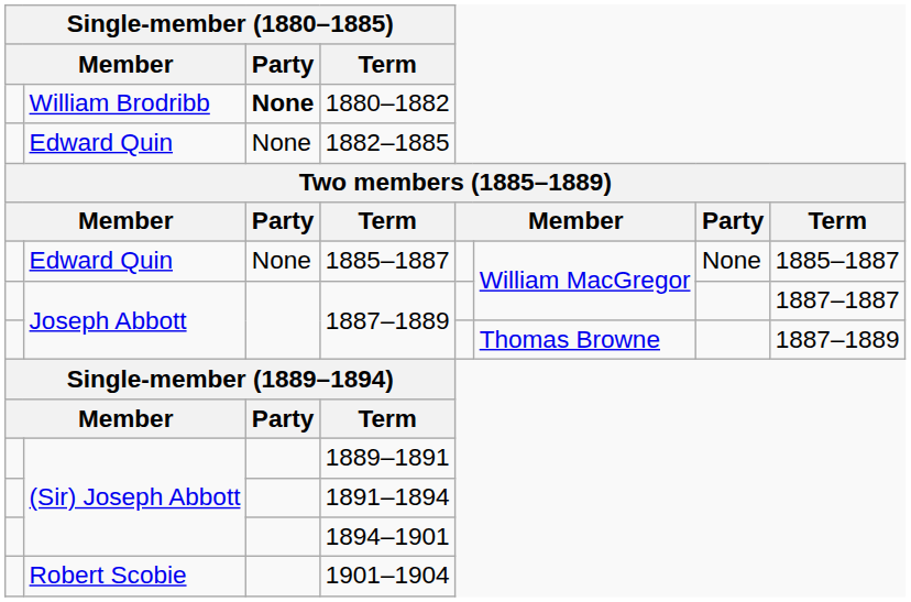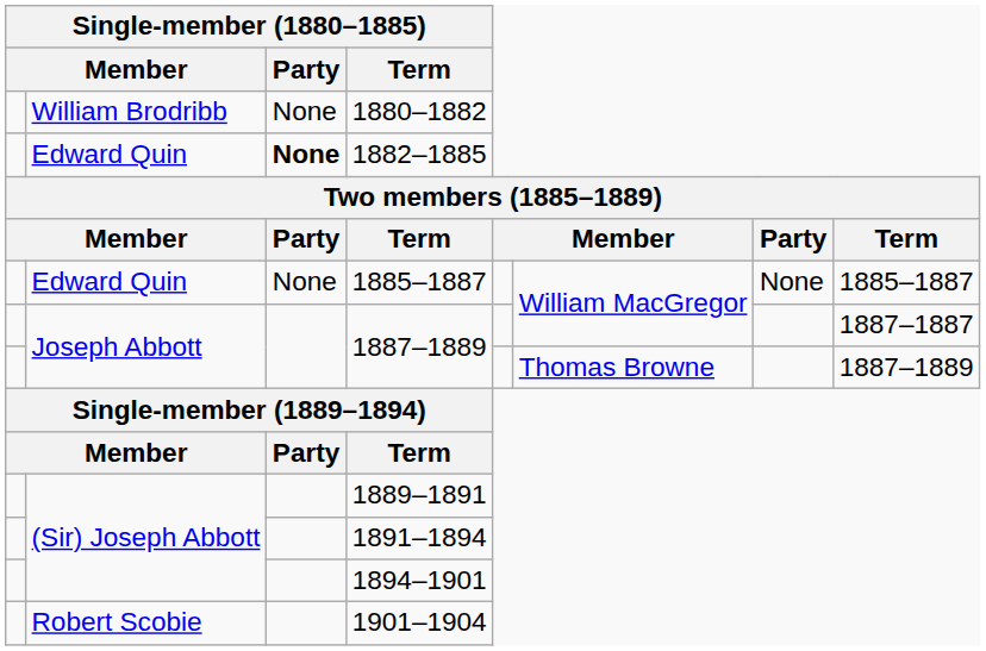1880–1882 | Single-member (1880–1885) / Party: bold -> normal
1882–1885 | Single-member (1880–1885) / Party: normal -> bold
